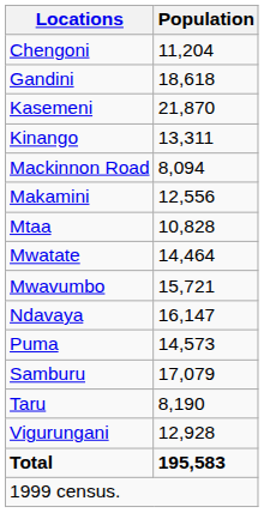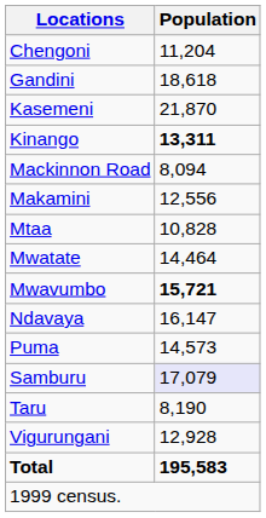Kinango | Population: normal -> bold
Mwavumbo | Population: normal -> bold
Samburu | Population: no background -> lavender background
